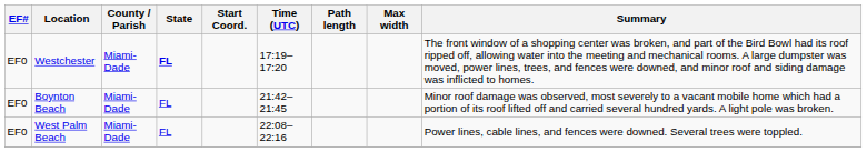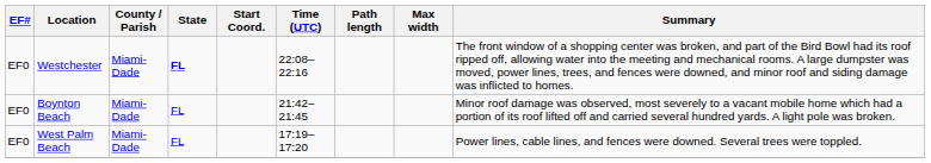Westchester | Time (UTC): 17:19–17:20 -> 22:08–22:16
West Palm Beach | Time (UTC): 22:08–22:16 -> 17:19–17:20
